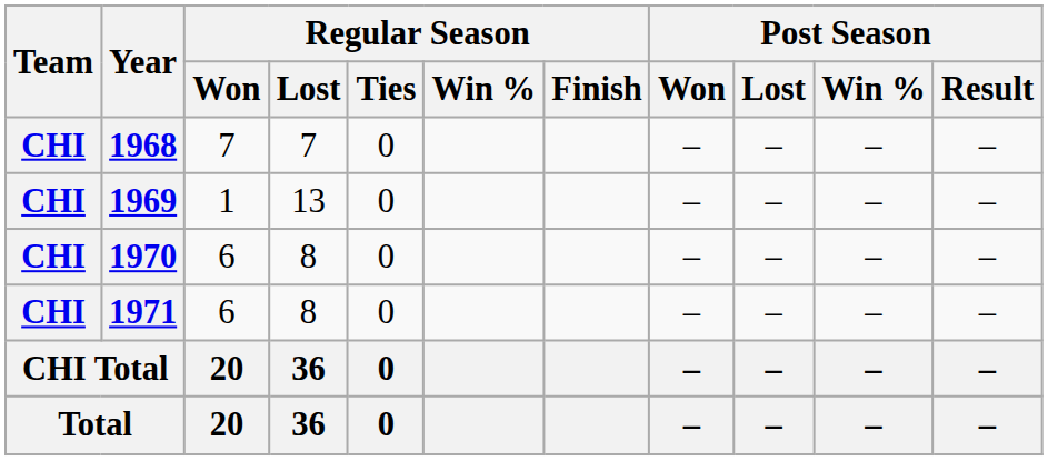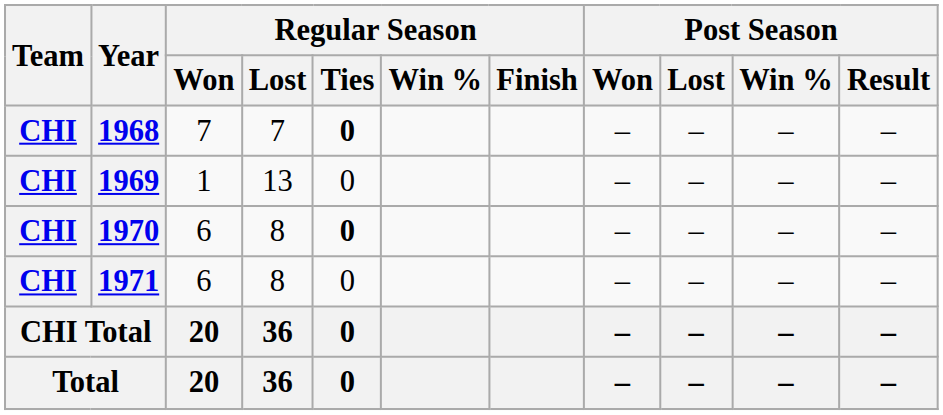1968 | Regular Season / Ties: normal -> bold
1970 | Regular Season / Ties: normal -> bold
